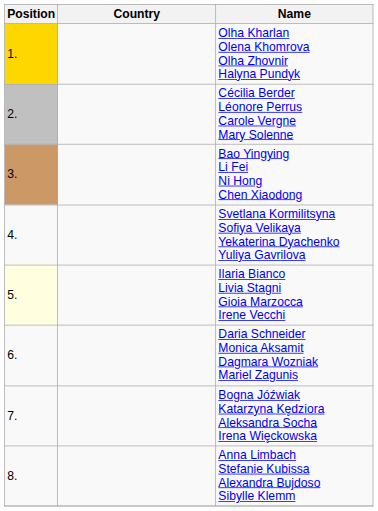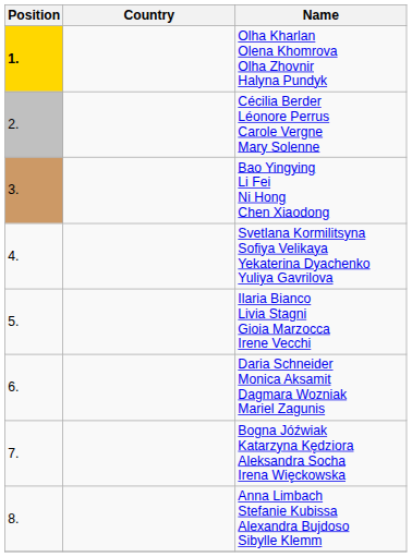Olha Kharlan Olena Khomrova Olha Zhovnir Halyna Pundyk | Position: normal -> bold
Ilaria Bianco Livia Stagni Gioia Marzocca Irene Vecchi | Position: lightyellow background -> no background
